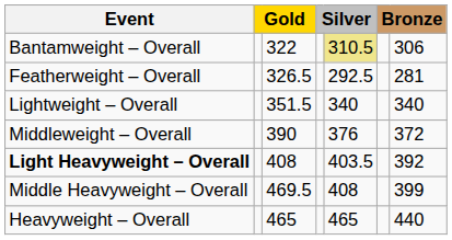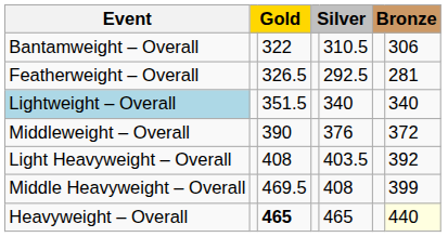row 2 | column 5: khaki background -> no background
row 4 | Event: no background -> lightblue background
row 6 | Event: bold -> normal
row 8 | column 3: normal -> bold
row 8 | column 7: no background -> lightyellow background
